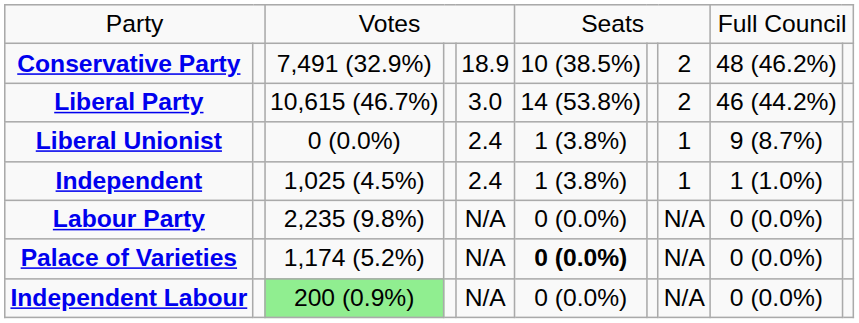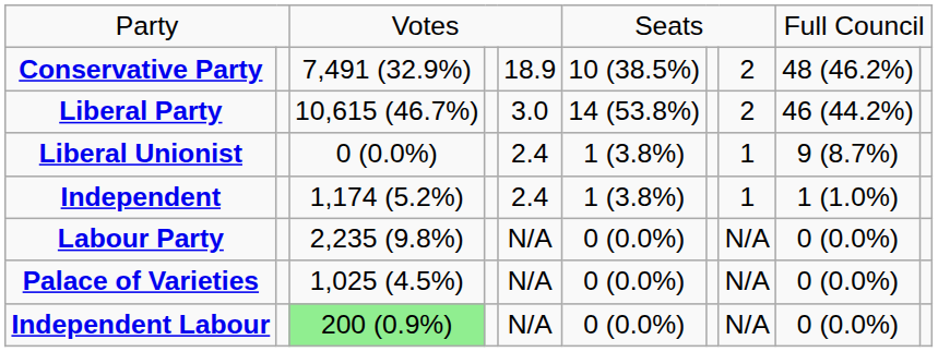Independent | column 3: 1,025 (4.5%) -> 1,174 (5.2%)
Palace of Varieties | column 3: 1,174 (5.2%) -> 1,025 (4.5%)
Palace of Varieties | column 6: bold -> normal
